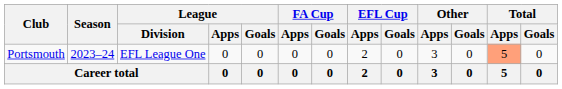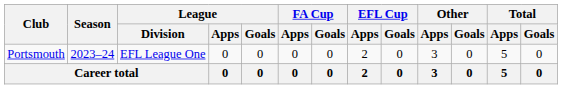Portsmouth | Total / Apps: lightsalmon background -> no background
